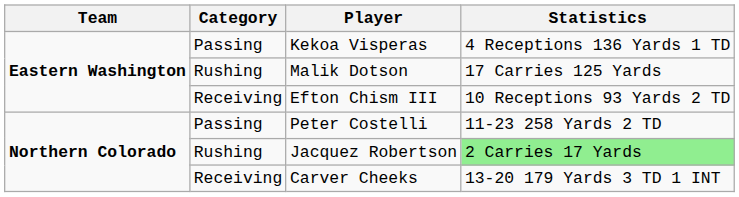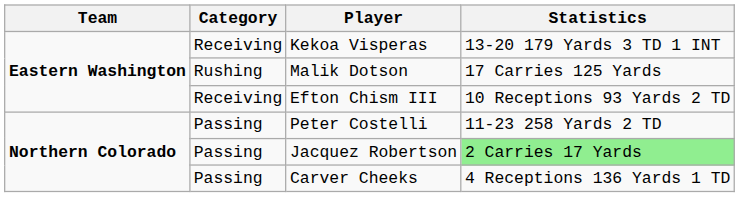Kekoa Visperas | Category: Passing -> Receiving
Kekoa Visperas | Statistics: 4 Receptions 136 Yards 1 TD -> 13-20 179 Yards 3 TD 1 INT
Jacquez Robertson | Category: Rushing -> Passing
Carver Cheeks | Category: Receiving -> Passing
Carver Cheeks | Statistics: 13-20 179 Yards 3 TD 1 INT -> 4 Receptions 136 Yards 1 TD
